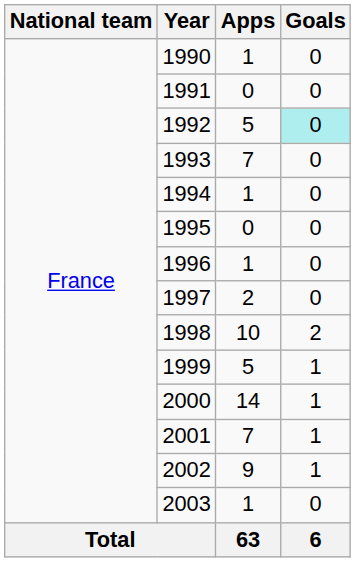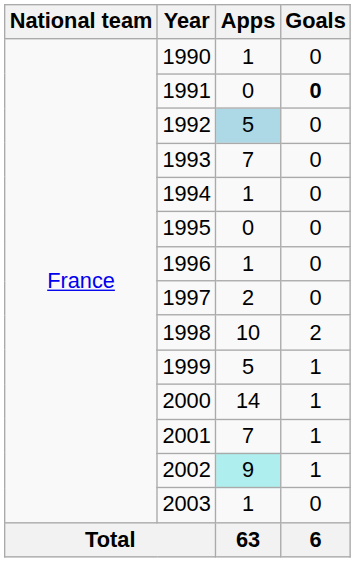1991 | Goals: normal -> bold
1992 | Apps: no background -> lightblue background
1992 | Goals: paleturquoise background -> no background
2002 | Apps: no background -> paleturquoise background
